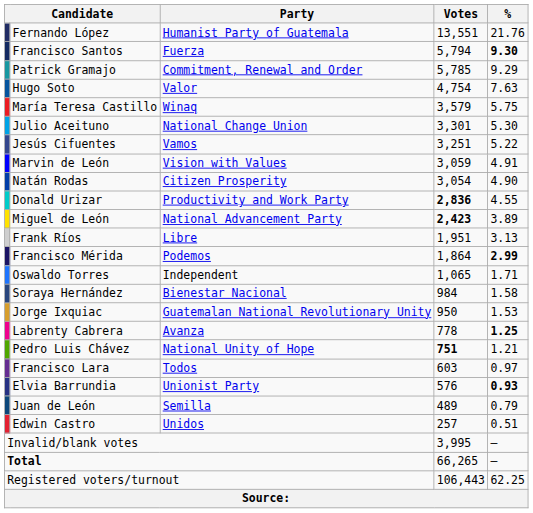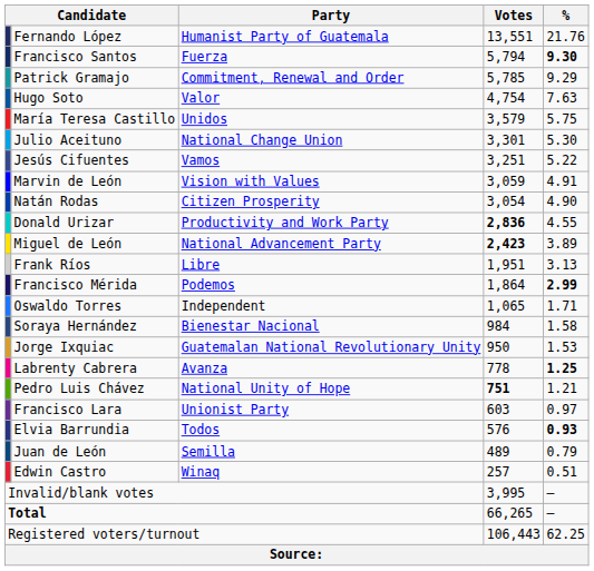María Teresa Castillo | Party: Winaq -> Unidos
Francisco Lara | Party: Todos -> Unionist Party
Elvia Barrundia | Party: Unionist Party -> Todos
Edwin Castro | Party: Unidos -> Winaq
